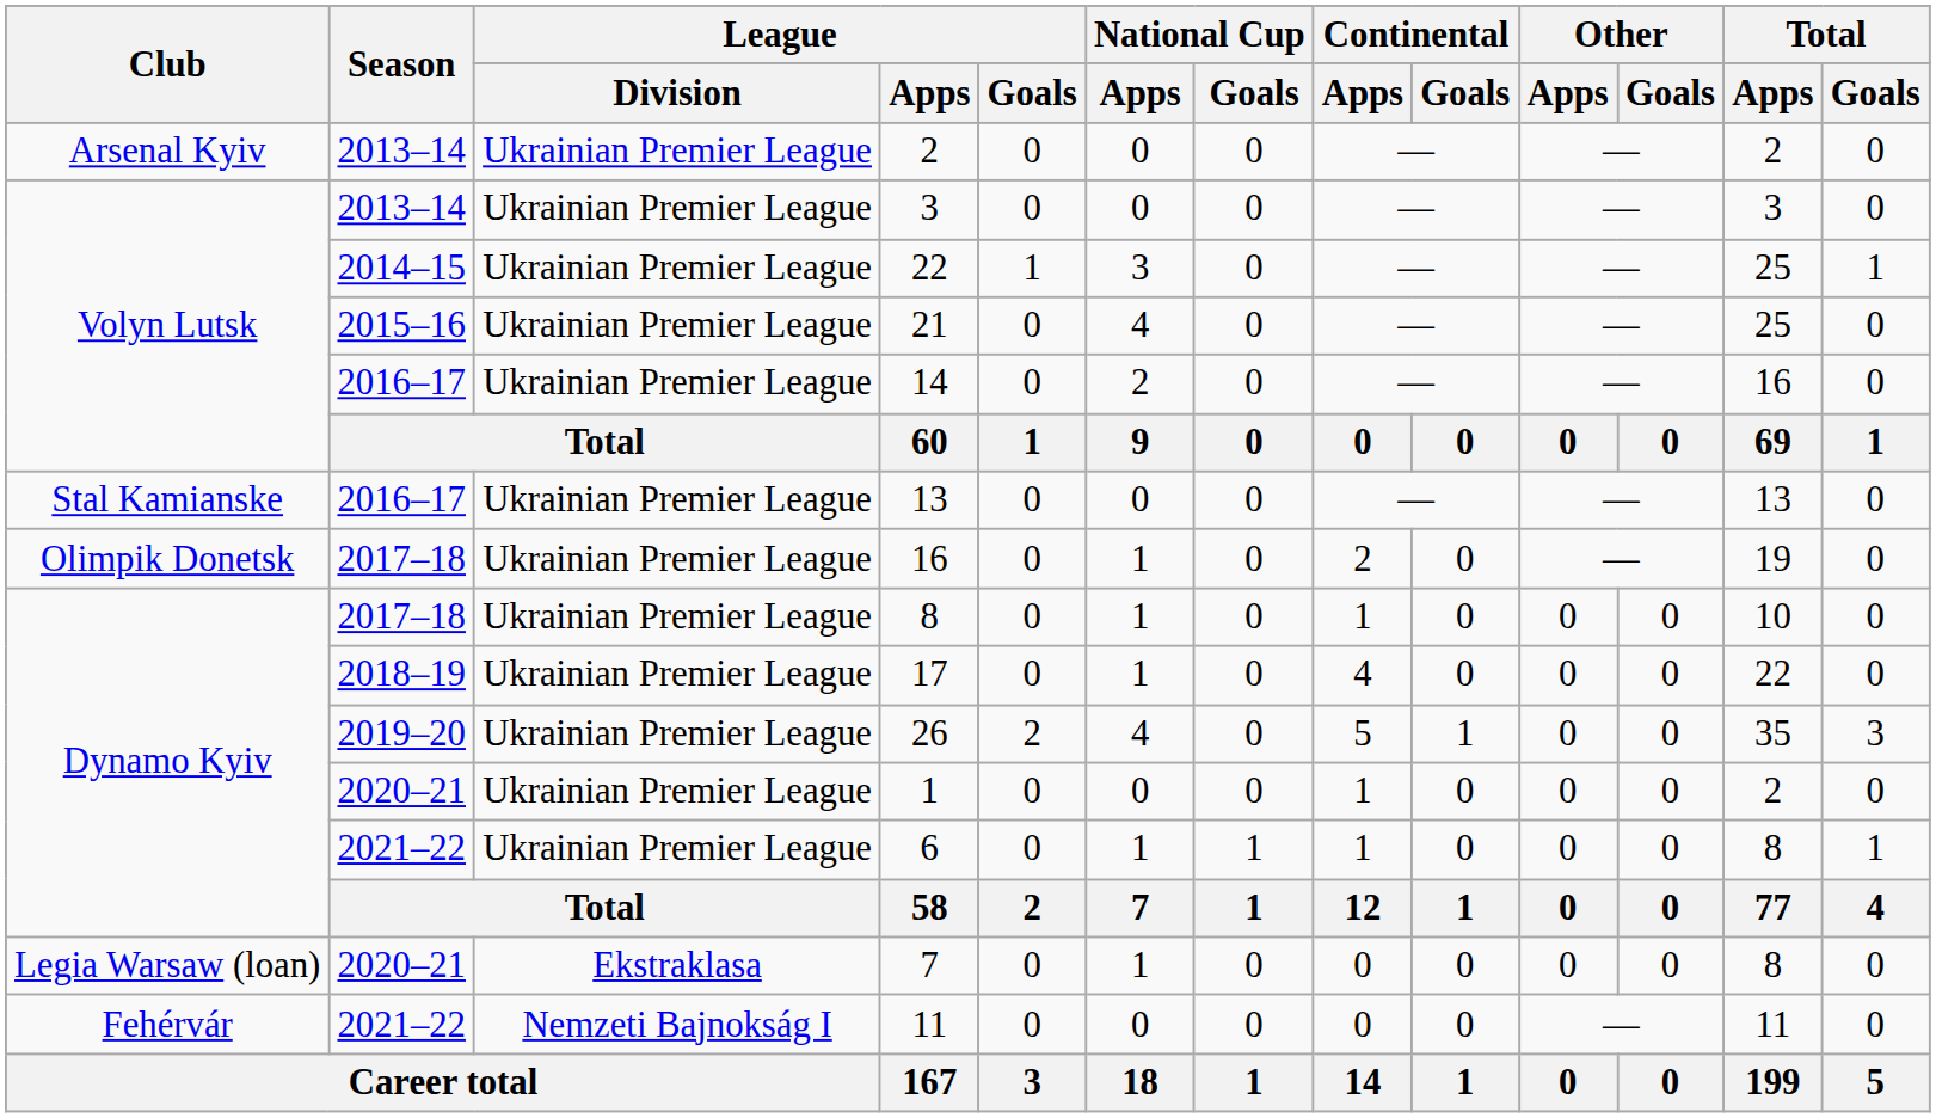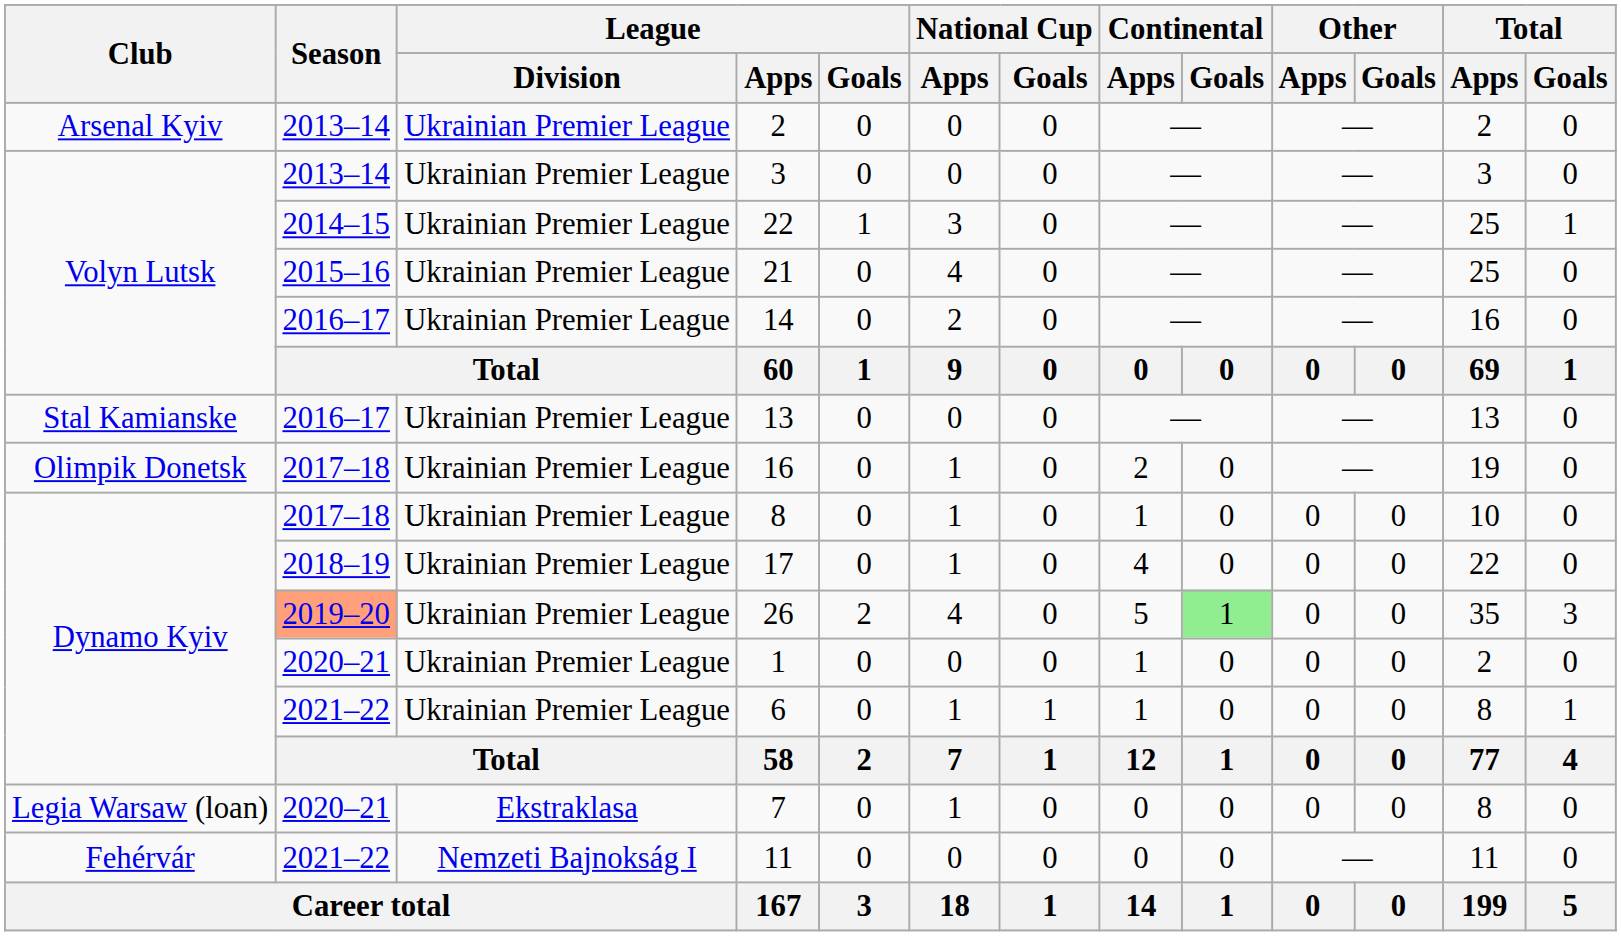26 | Season: no background -> lightsalmon background
26 | Continental / Goals: no background -> lightgreen background
